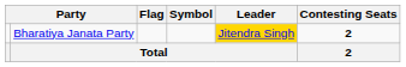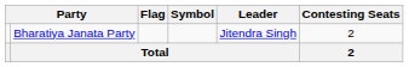Bharatiya Janata Party | Leader: gold background -> no background
Bharatiya Janata Party | Contesting Seats: bold -> normal
